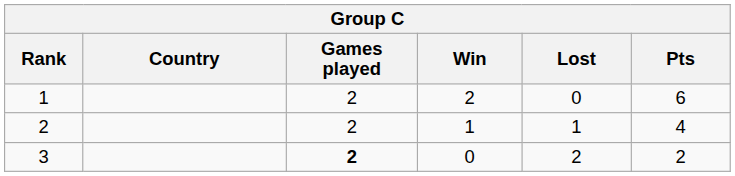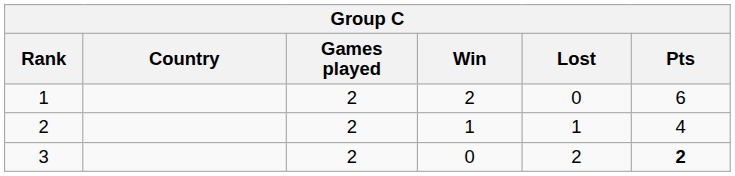3 | Games played: bold -> normal
3 | Pts: normal -> bold
